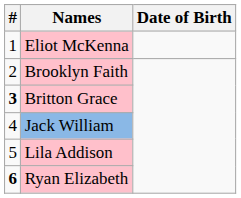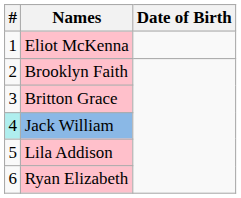Britton Grace | #: bold -> normal
Jack William | #: no background -> paleturquoise background
Ryan Elizabeth | #: bold -> normal
